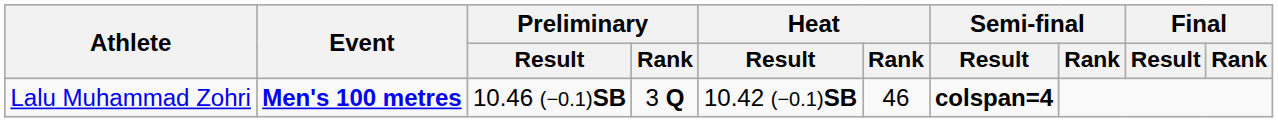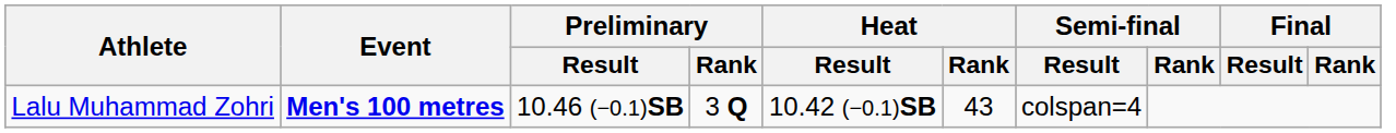Lalu Muhammad Zohri | Heat / Rank: 46 -> 43
Lalu Muhammad Zohri | Semi-final / Result: bold -> normal
